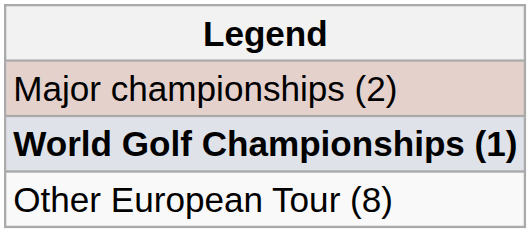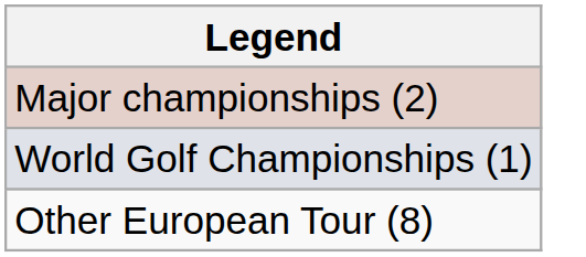row 3 | column 1: bold -> normal
